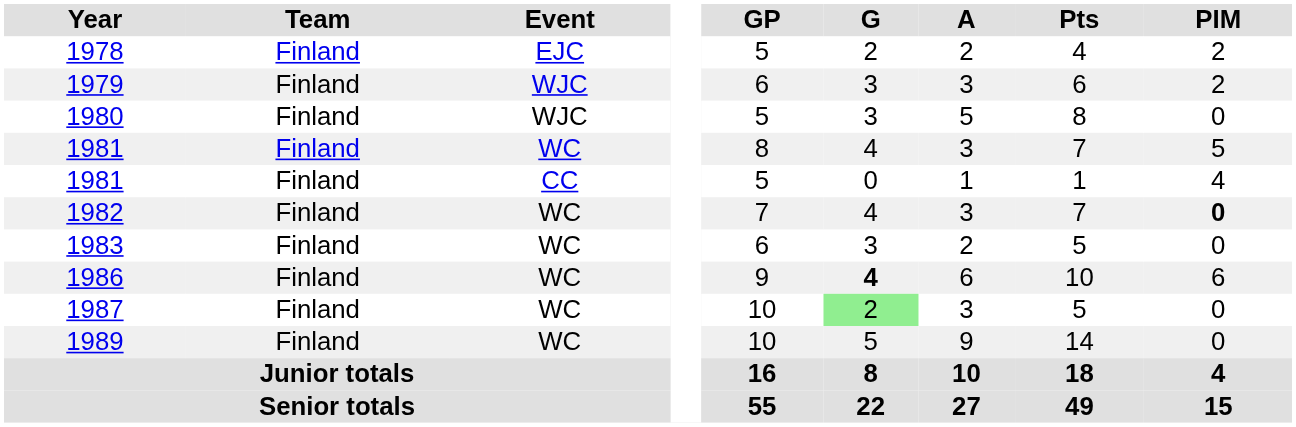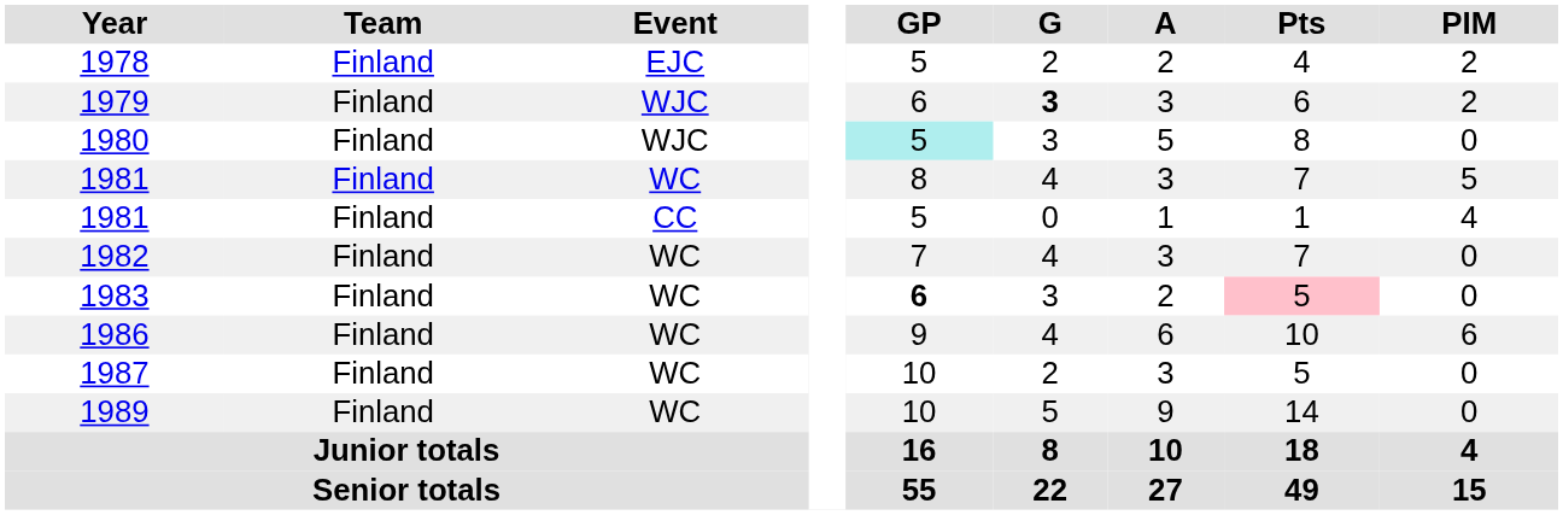1979 | G: normal -> bold
1980 | GP: no background -> paleturquoise background
1982 | PIM: bold -> normal
1983 | GP: normal -> bold
1983 | Pts: no background -> pink background
1986 | G: bold -> normal
1987 | G: lightgreen background -> no background
